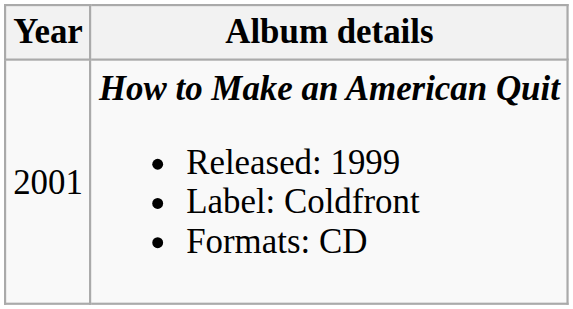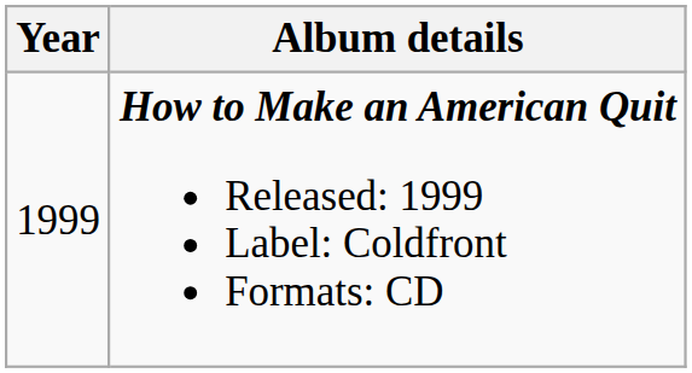row 2 | Year: 2001 -> 1999
